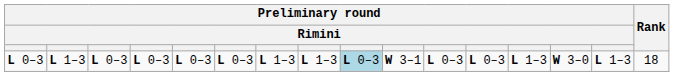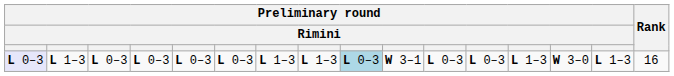row 4 | column 1: no background -> lavender background
row 4 | Rank: 18 -> 16
